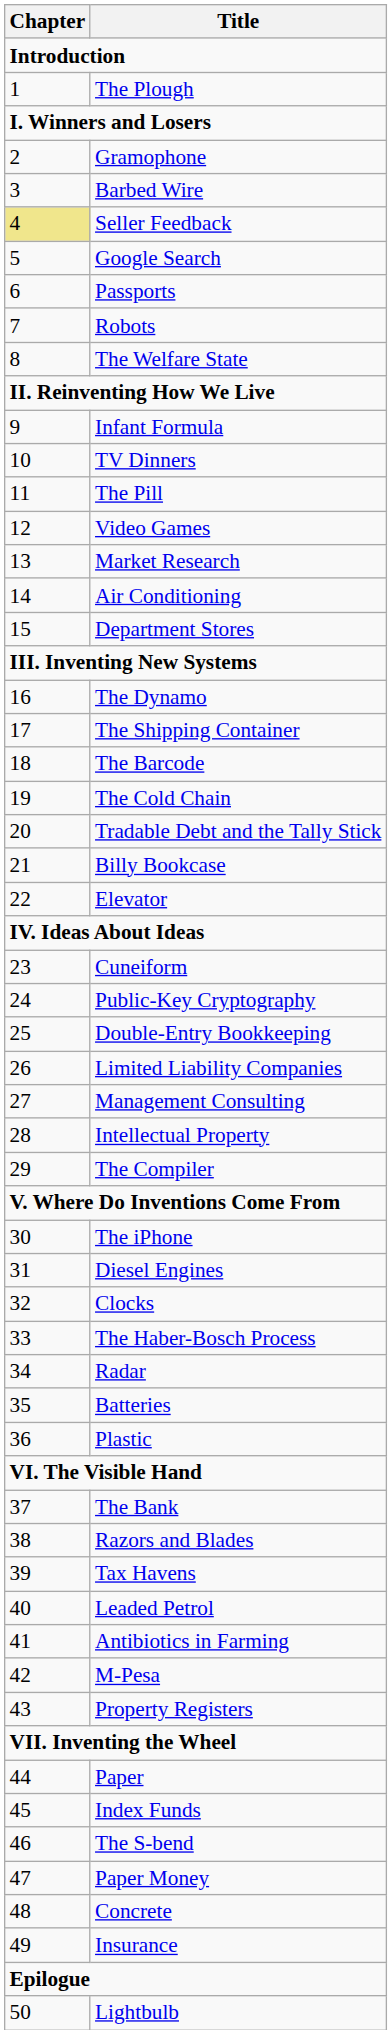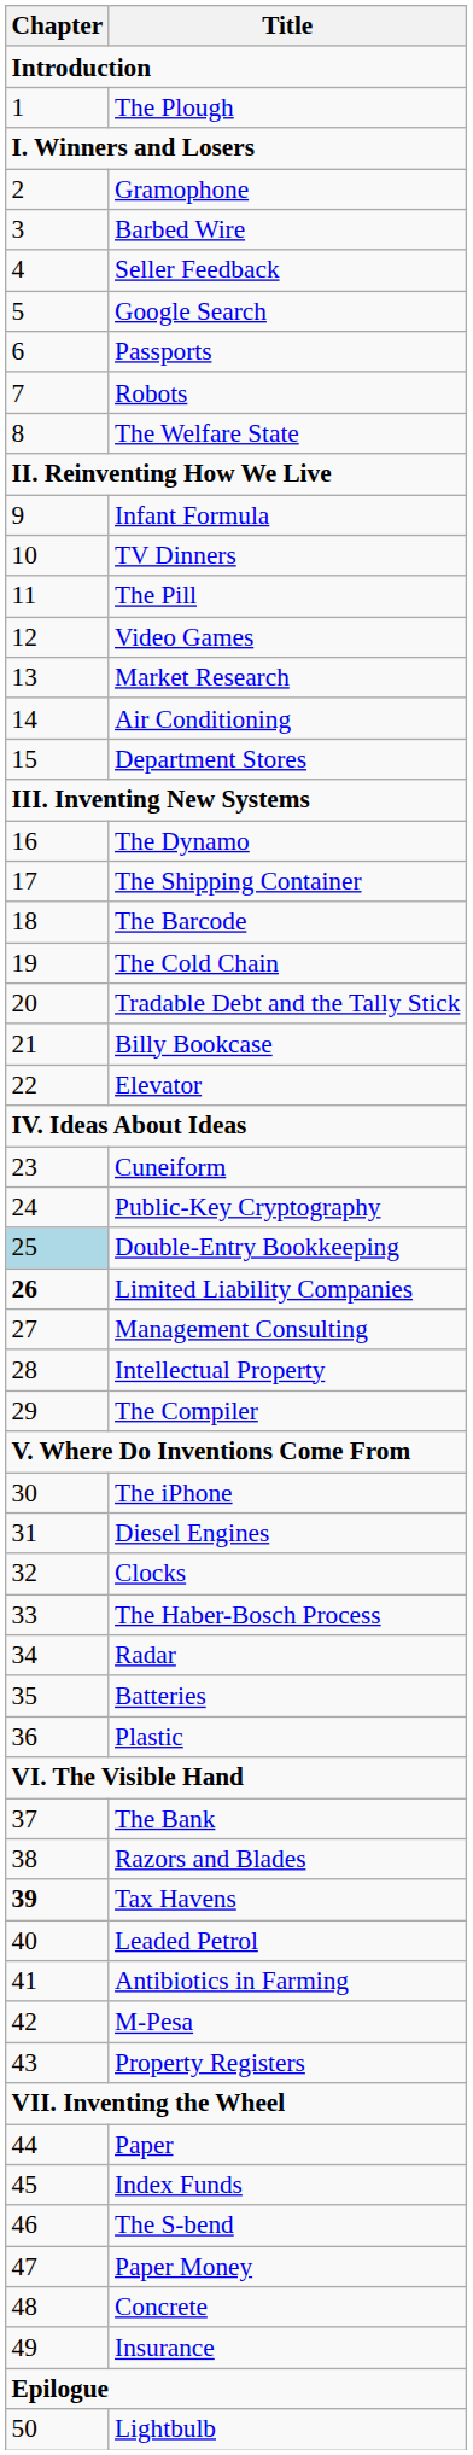Seller Feedback | Chapter: khaki background -> no background
Double-Entry Bookkeeping | Chapter: no background -> lightblue background
Limited Liability Companies | Chapter: normal -> bold
Tax Havens | Chapter: normal -> bold
